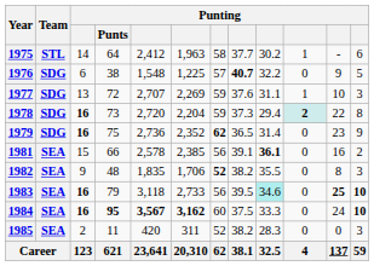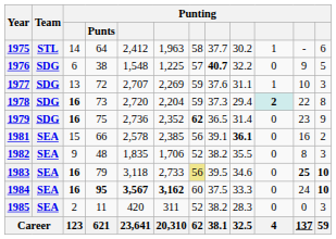1982 | column 7: bold -> normal
1983 | column 7: no background -> khaki background
1983 | column 9: paleturquoise background -> no background
